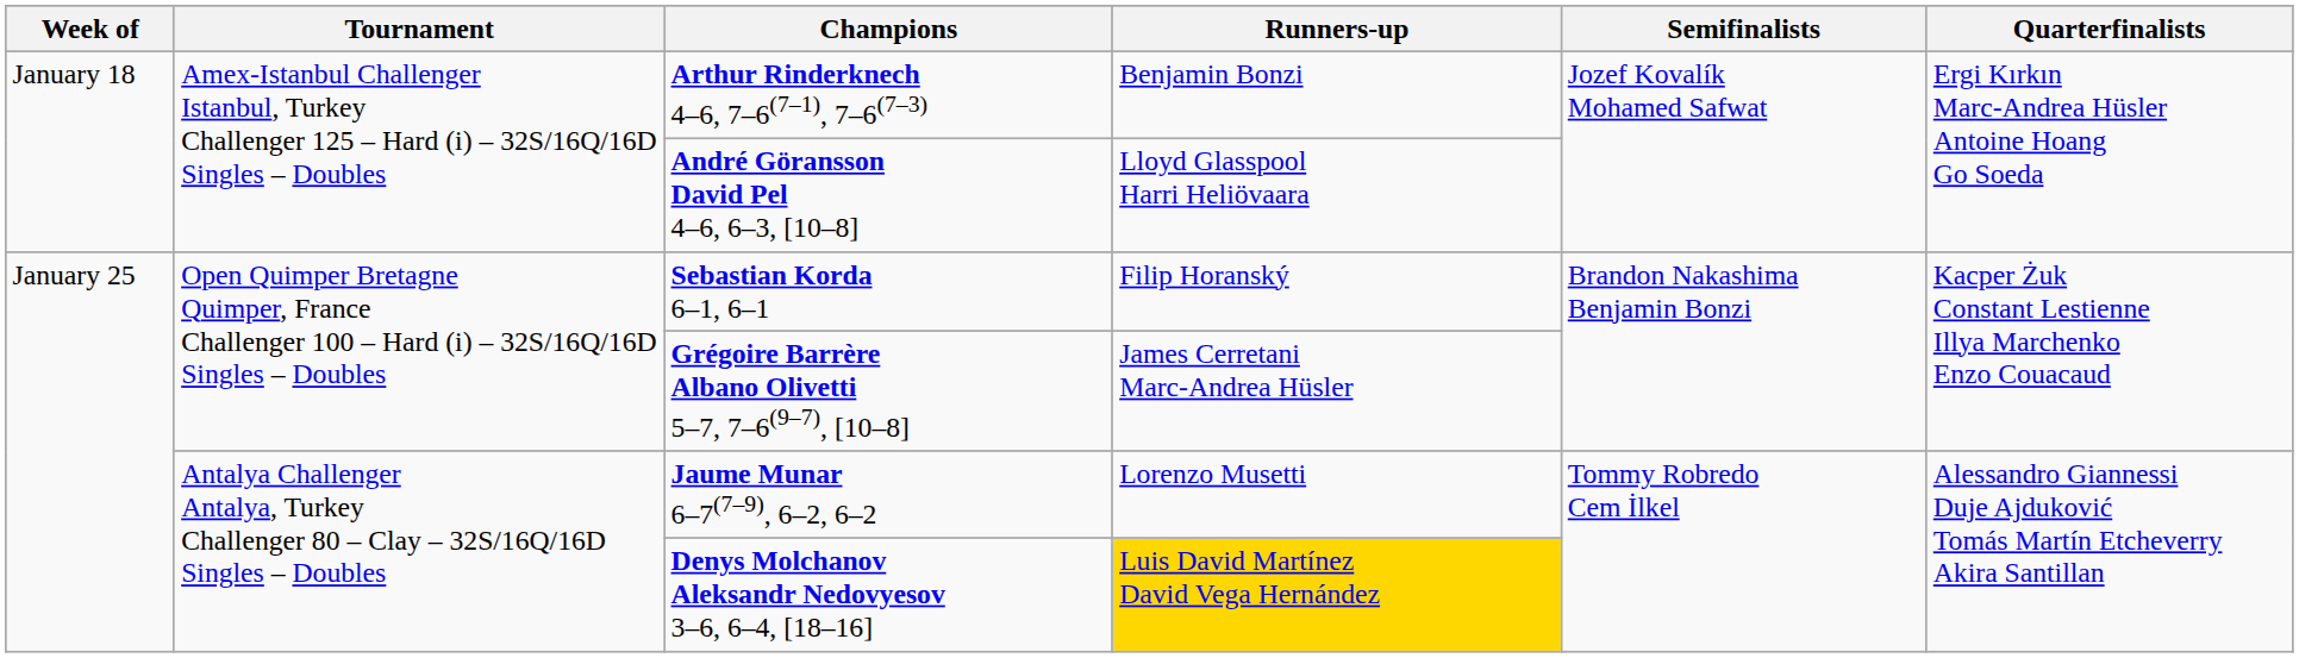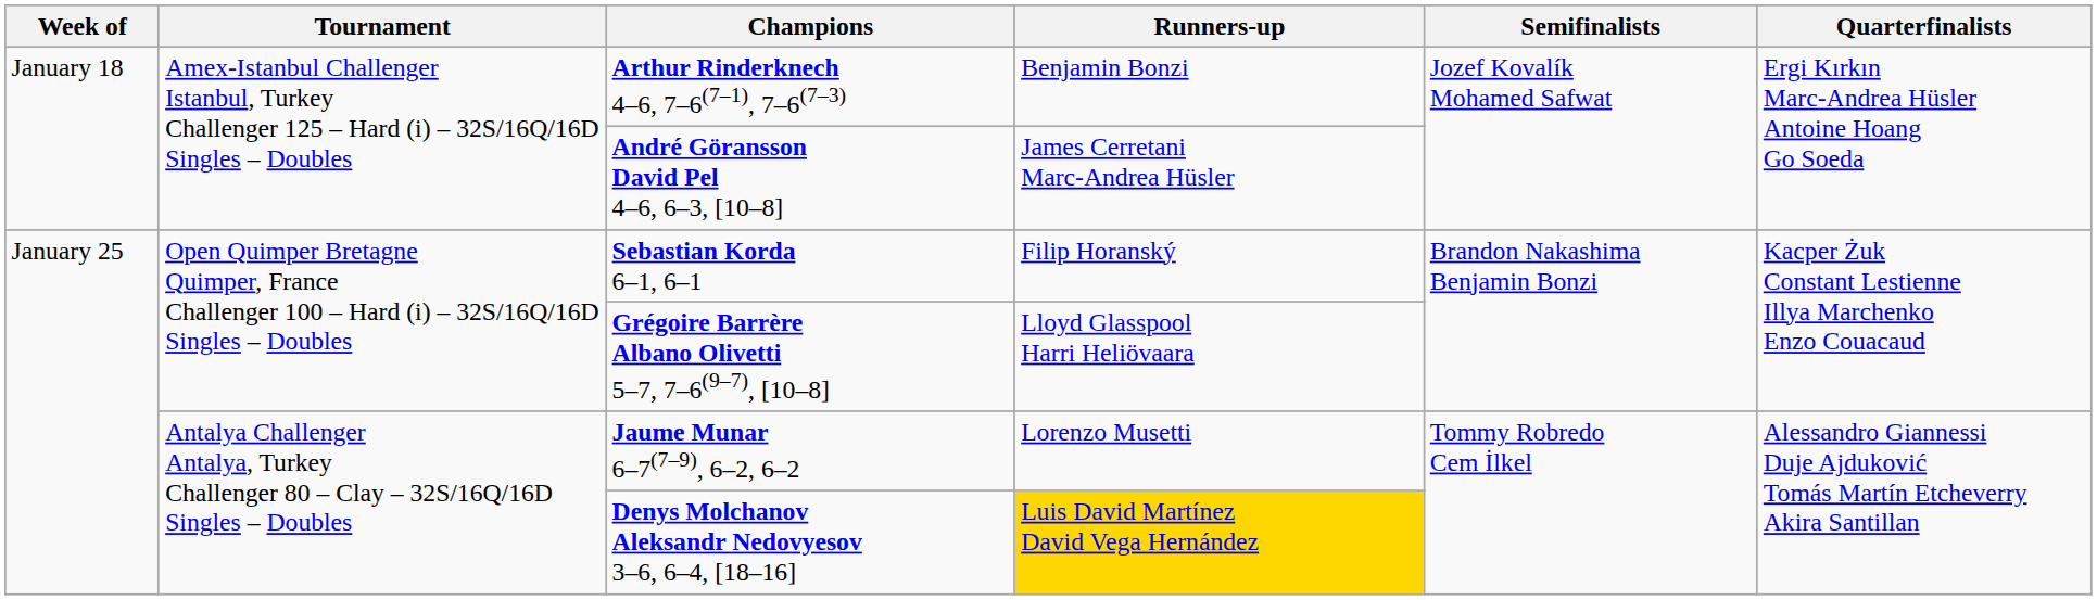André Göransson David Pel 4–6, 6–3, [10–8] | Runners-up: Lloyd Glasspool Harri Heliövaara -> James Cerretani Marc-Andrea Hüsler
Grégoire Barrère Albano Olivetti 5–7, 7–6(9–7), [10–8] | Runners-up: James Cerretani Marc-Andrea Hüsler -> Lloyd Glasspool Harri Heliövaara
